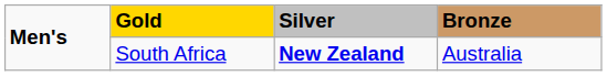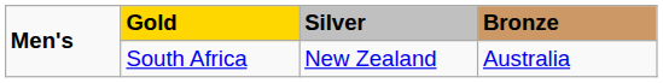row 2 | Silver: bold -> normal
